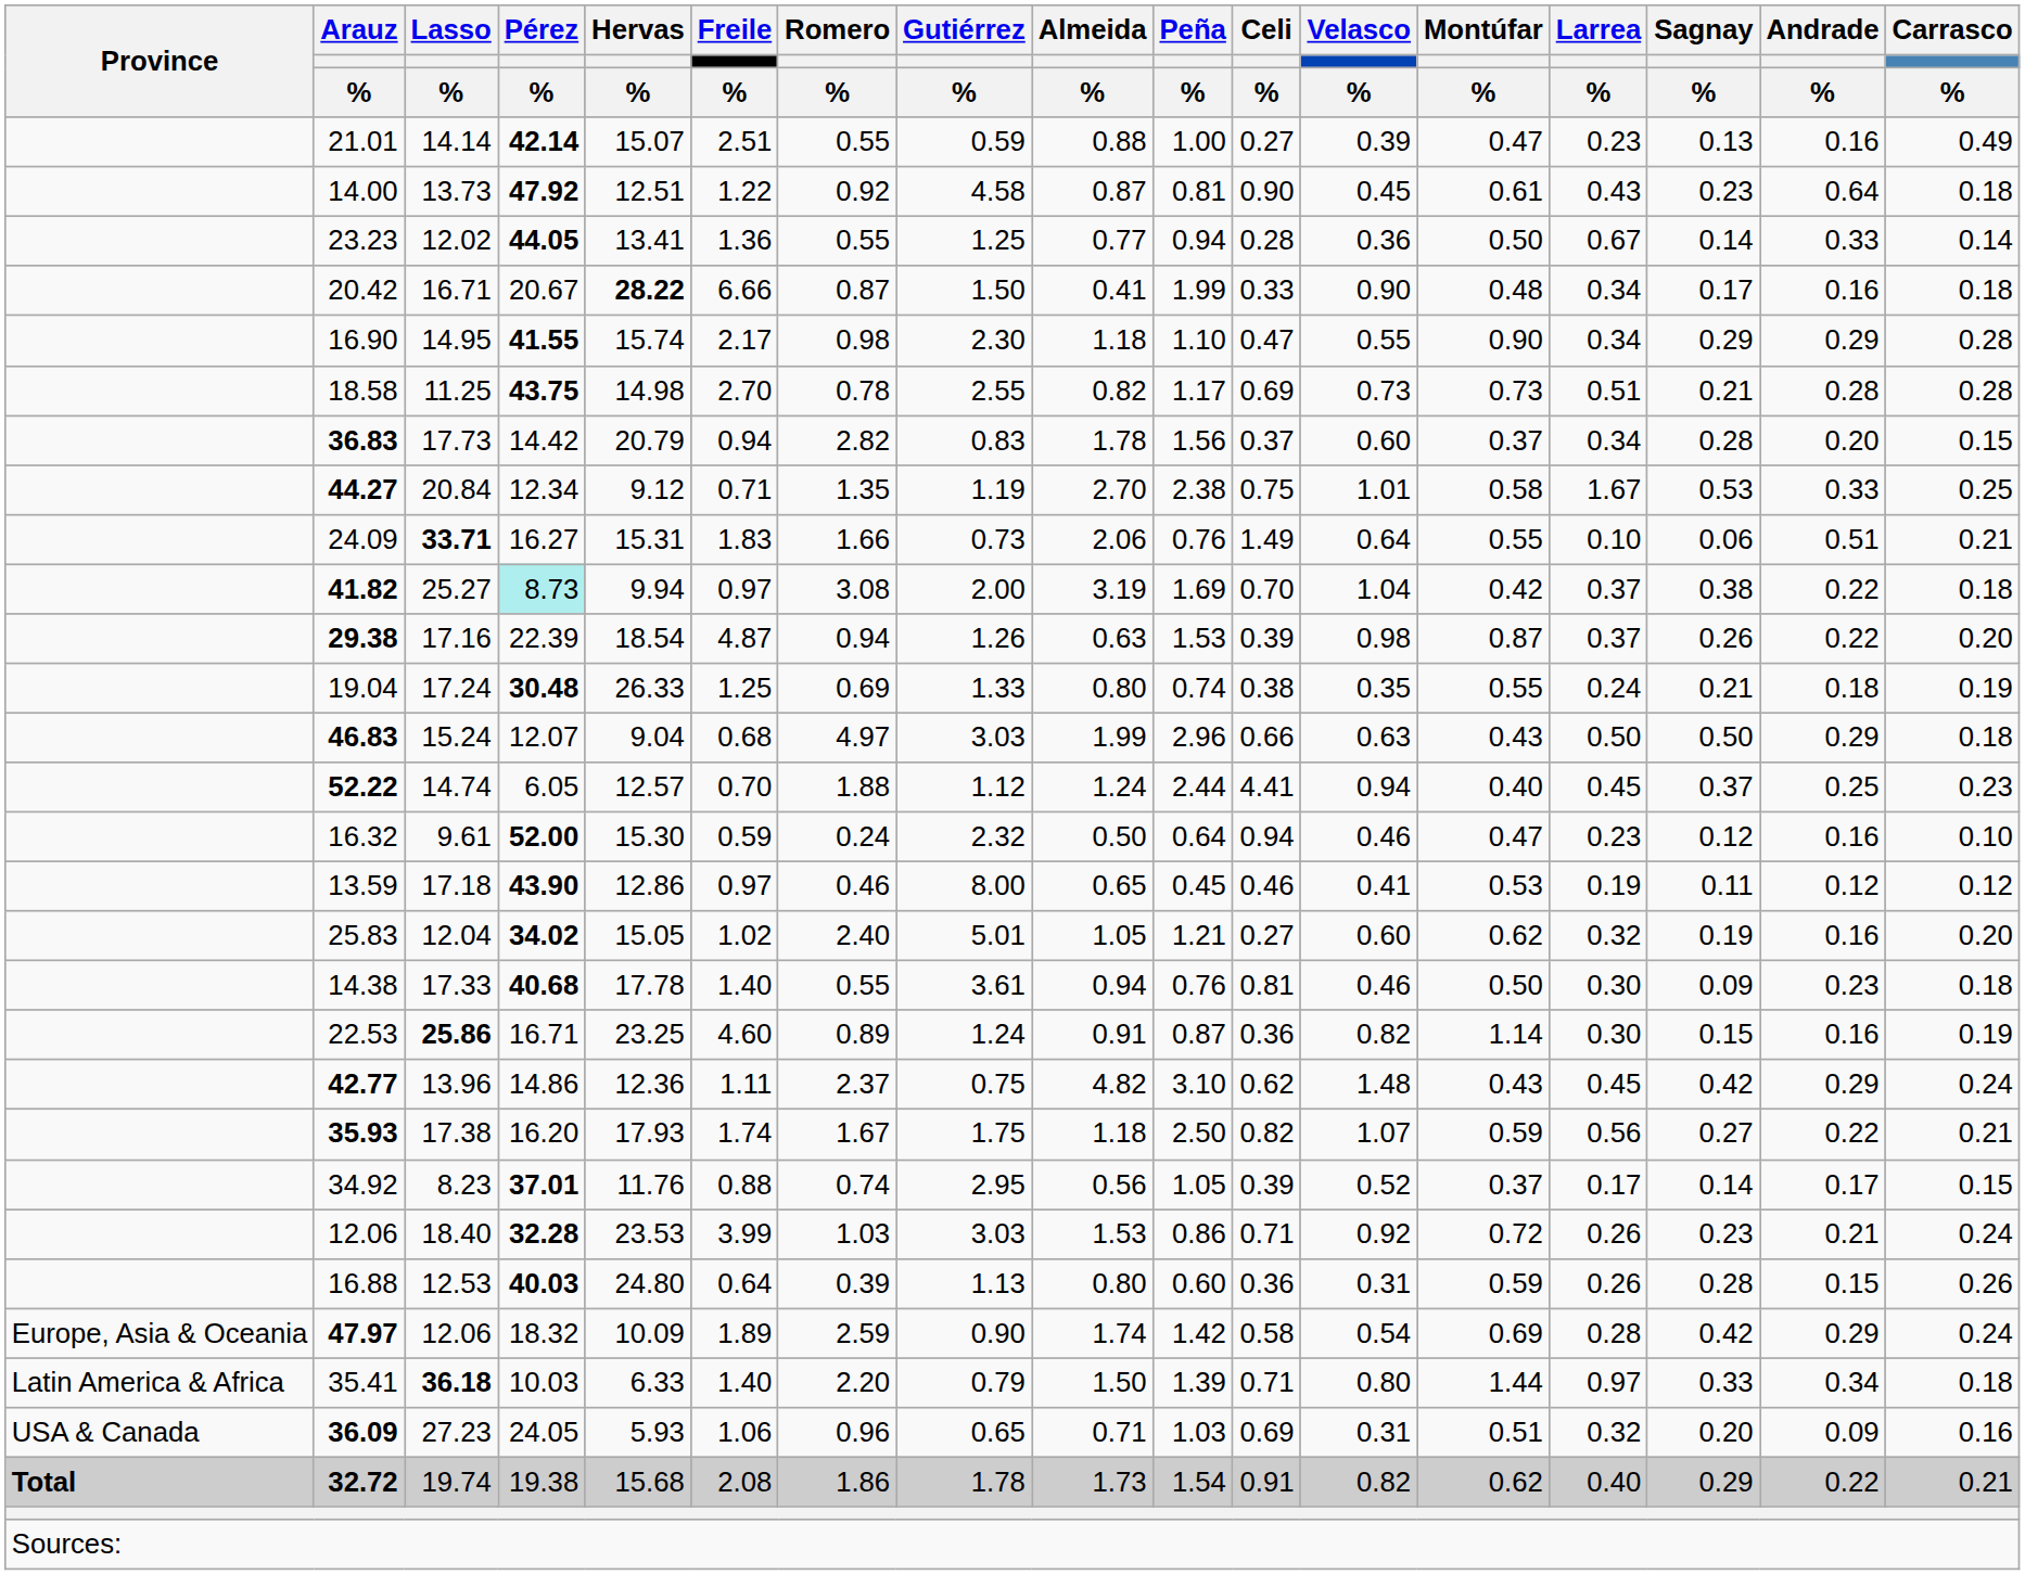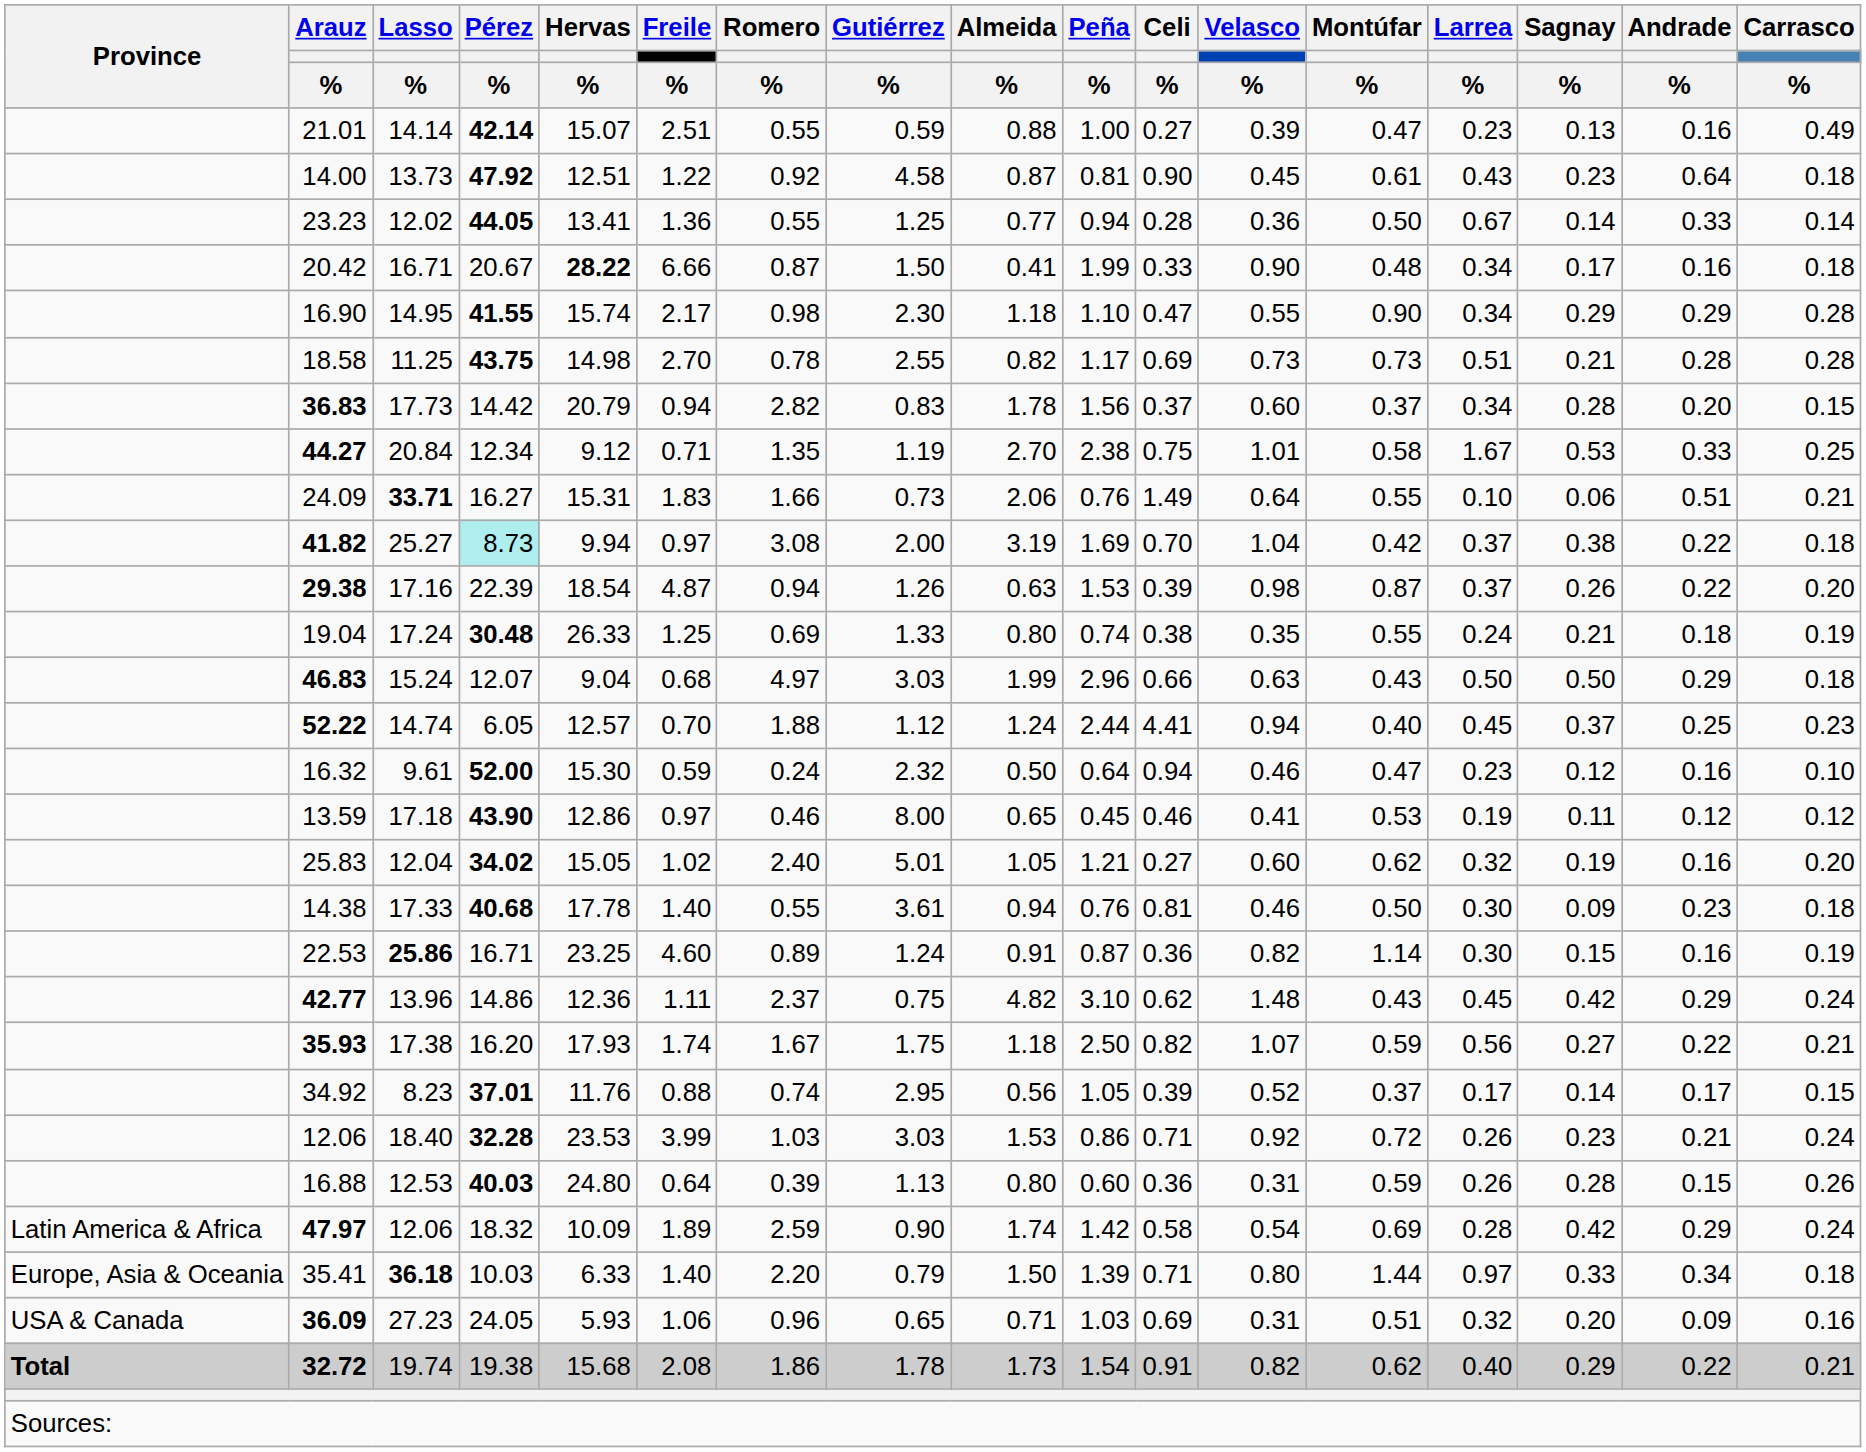47.97 | Province: Europe, Asia & Oceania -> Latin America & Africa
35.41 | Province: Latin America & Africa -> Europe, Asia & Oceania
